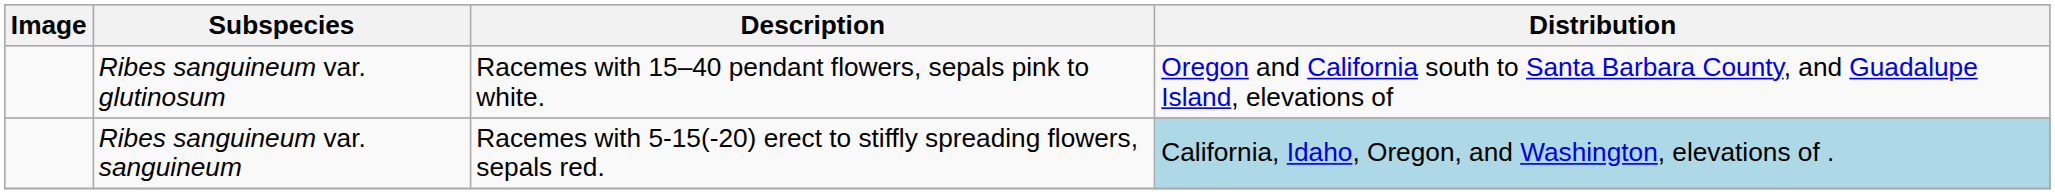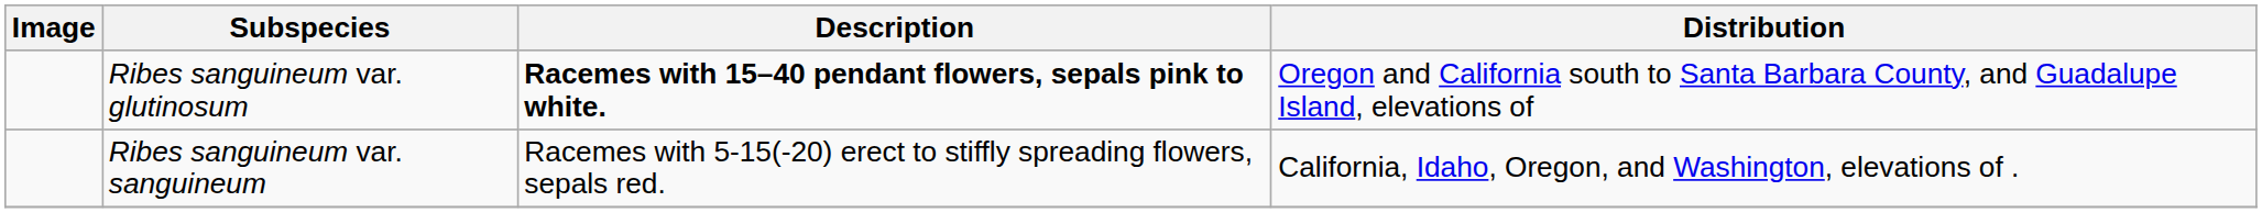Ribes sanguineum var. glutinosum | Description: normal -> bold
Ribes sanguineum var. sanguineum | Distribution: lightblue background -> no background
